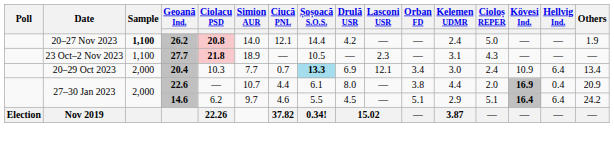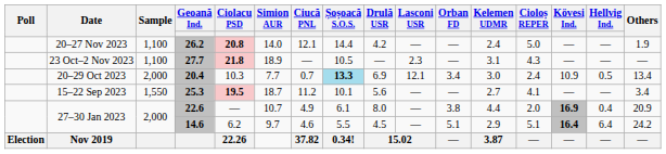26.2 | Sample: bold -> normal
20.4 | Hellvig Ind.: 6.4 -> 0.5
+ row: 15–22 Sep 2023 | 1,550 | 25.3 | 19.5 | 18.7 | 11.2 | 10.1 | 5.6 | — | — | 2.7 | 4.1 | — | — | 3.4
22.6 | Ciucă PNL: 4.4 -> 4.9
